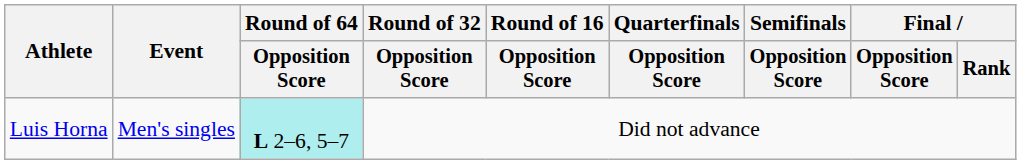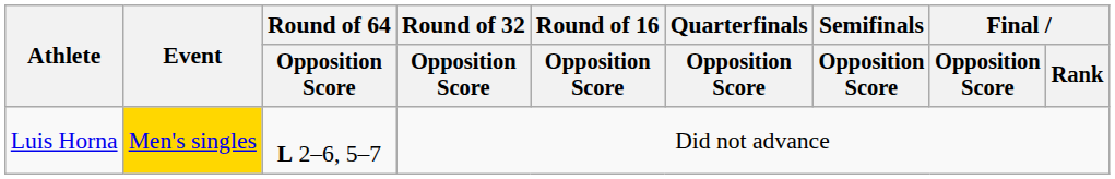Luis Horna | Event: no background -> gold background
Luis Horna | Round of 64 / Opposition Score: paleturquoise background -> no background
